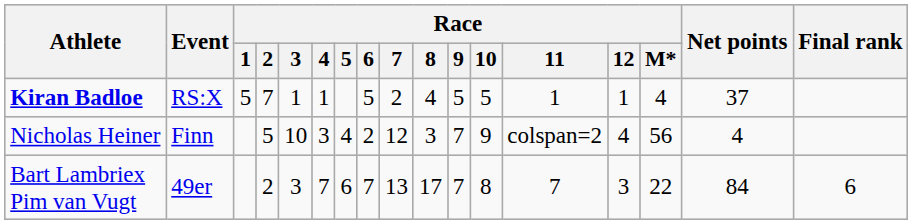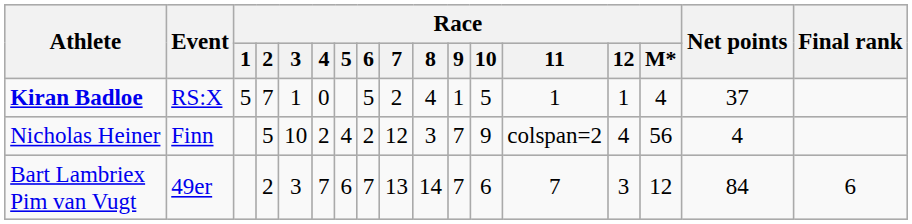Kiran Badloe | Race / 4: 1 -> 0
Kiran Badloe | Race / 9: 5 -> 1
Nicholas Heiner | Race / 4: 3 -> 2
Bart Lambriex Pim van Vugt | Race / 8: 17 -> 14
Bart Lambriex Pim van Vugt | Race / 10: 8 -> 6
Bart Lambriex Pim van Vugt | Race / M*: 22 -> 12
